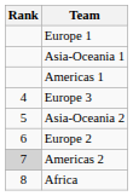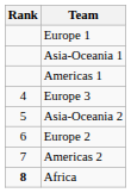Americas 2 | Rank: lightgrey background -> no background
Africa | Rank: normal -> bold
